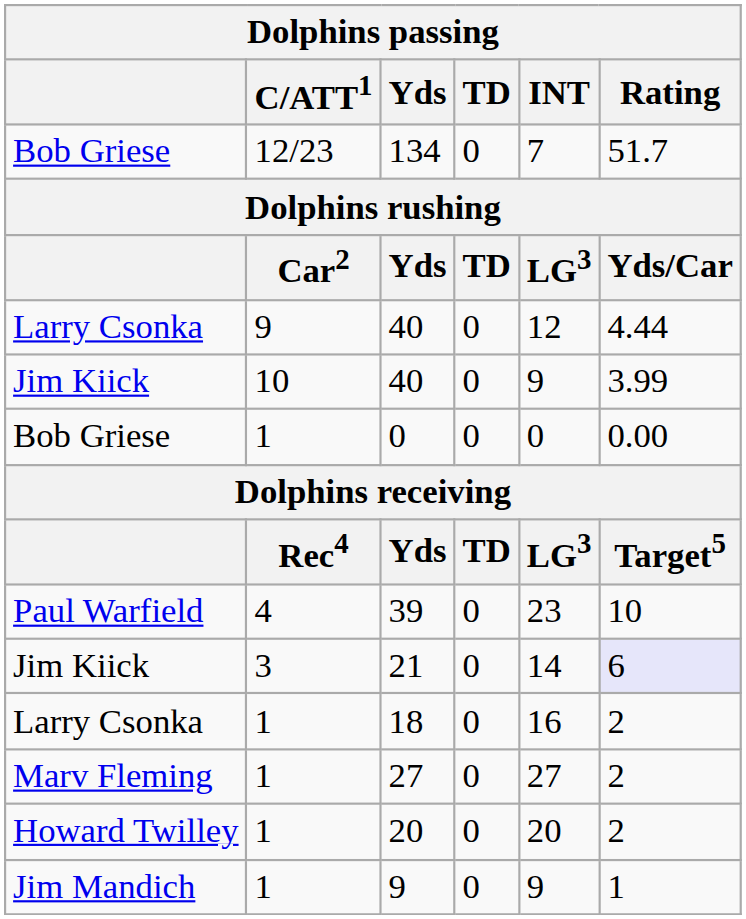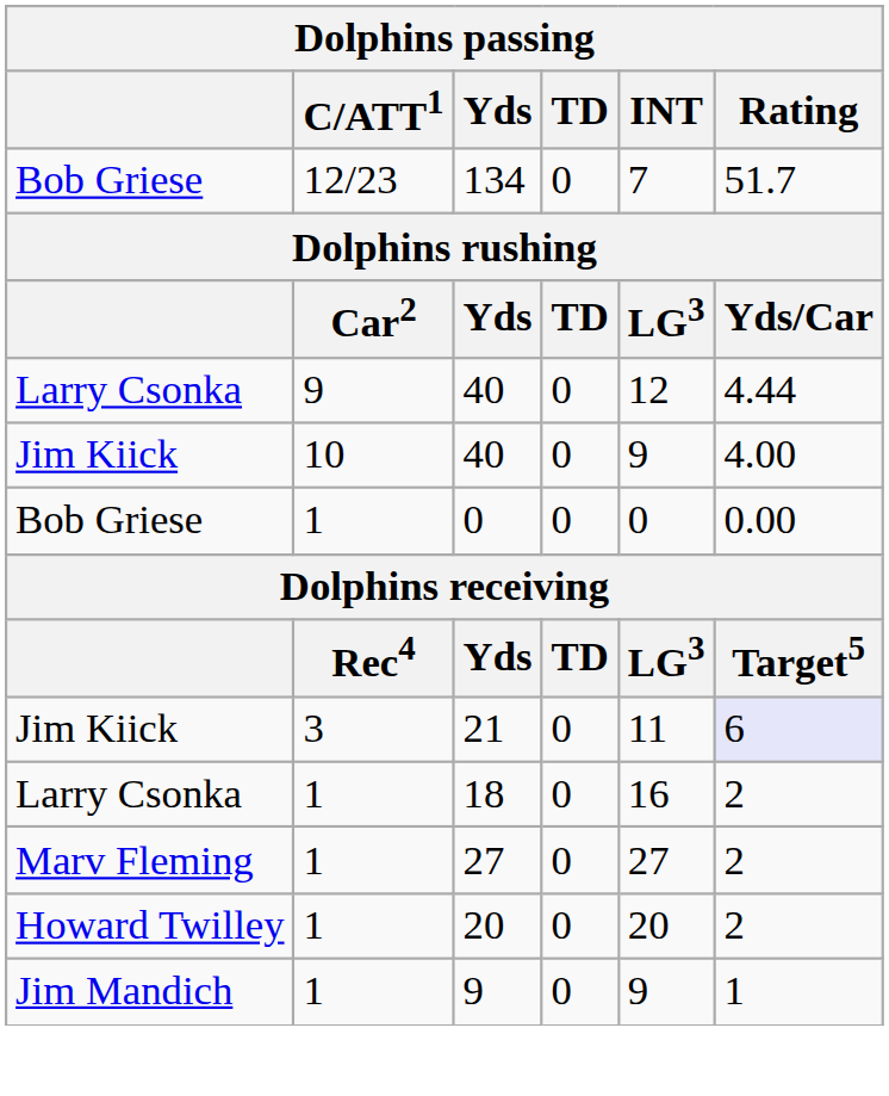Jim Kiick / 40 | Rating: 3.99 -> 4.00
- row: Paul Warfield | 4 | 39 | 0 | 23 | 10
21 | INT: 14 -> 11
